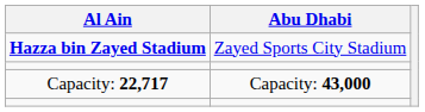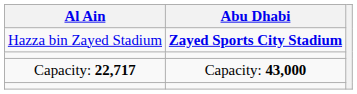Hazza bin Zayed Stadium | Al Ain: bold -> normal
Hazza bin Zayed Stadium | Abu Dhabi: normal -> bold
